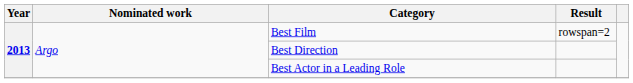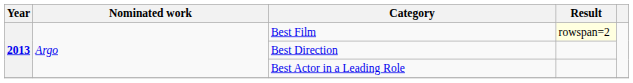Best Film | Result: no background -> lightyellow background
